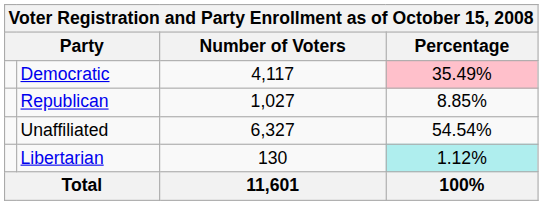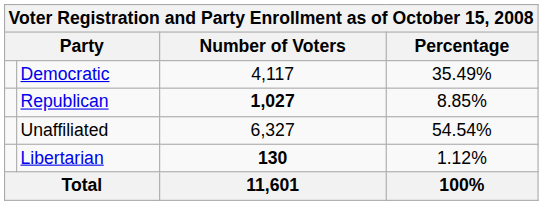Democratic | Percentage: pink background -> no background
Republican | Number of Voters: normal -> bold
Libertarian | Number of Voters: normal -> bold
Libertarian | Percentage: paleturquoise background -> no background
